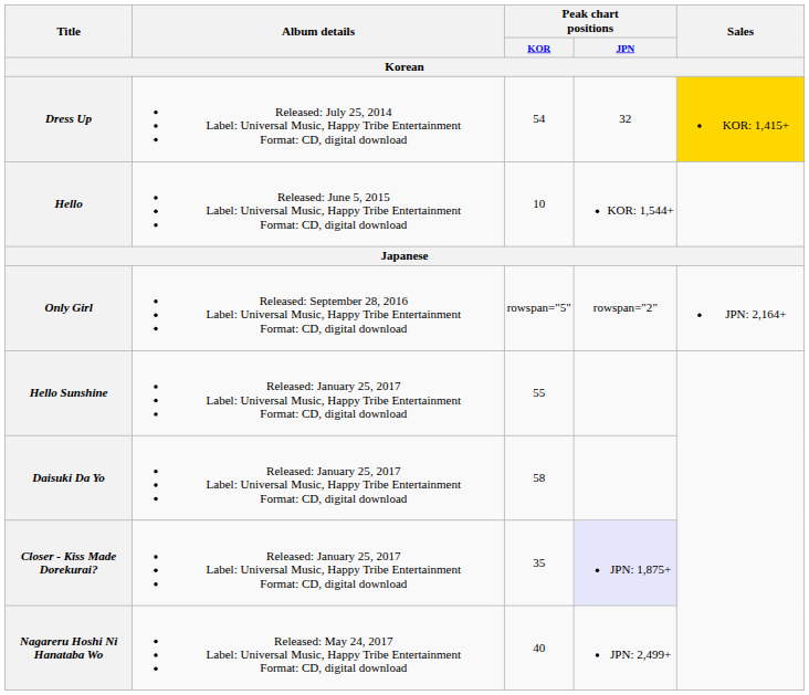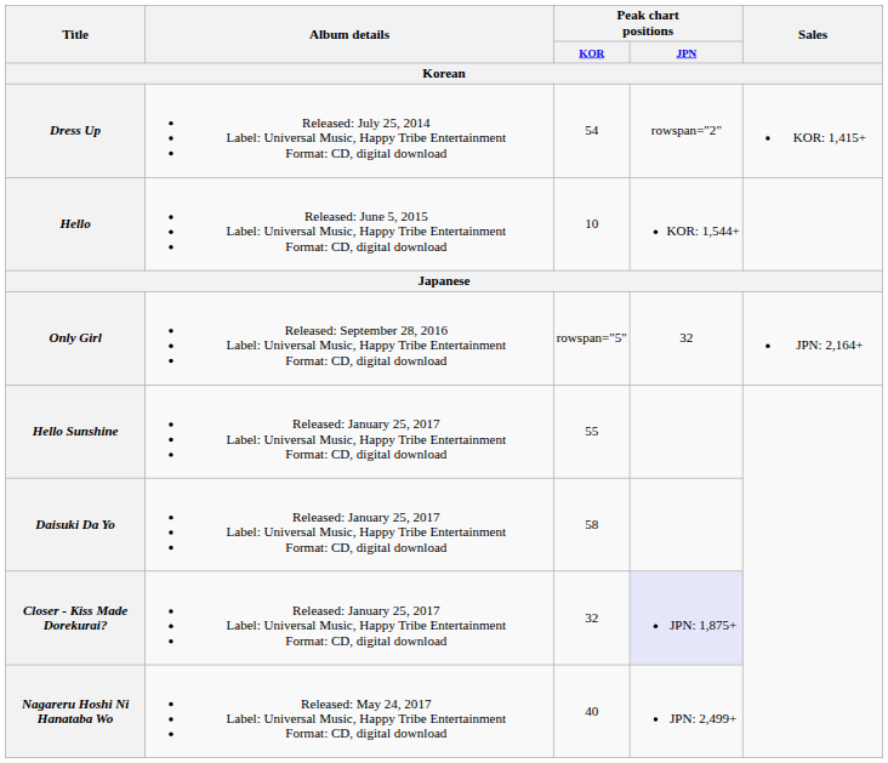Dress Up | Peak chart positions / JPN: 32 -> rowspan="2"
Dress Up | Sales: gold background -> no background
Only Girl | Peak chart positions / JPN: rowspan="2" -> 32
Closer - Kiss Made Dorekurai? | Peak chart positions / KOR: 35 -> 32
